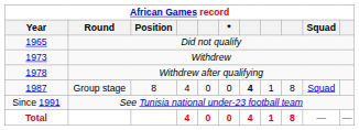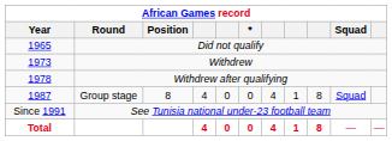Group stage | column 7: bold -> normal
